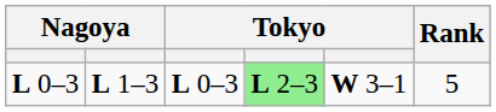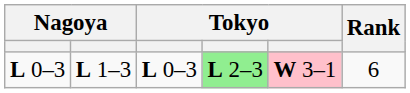row 3 | column 5: no background -> pink background
row 3 | Rank: 5 -> 6
